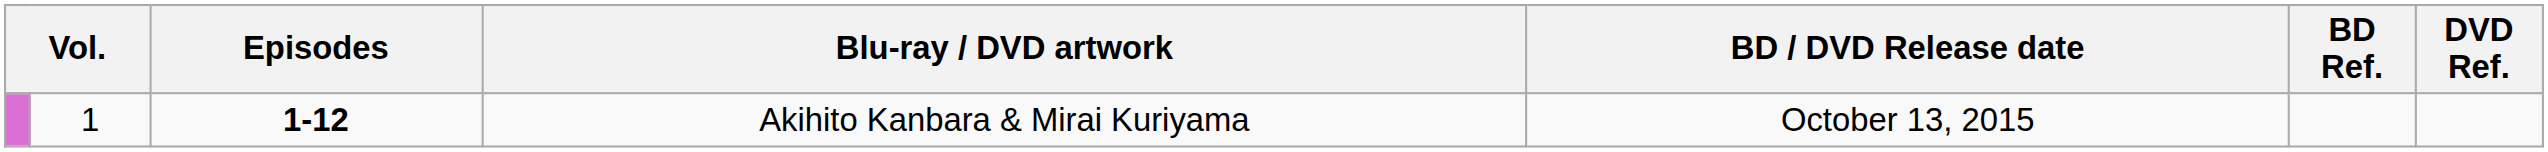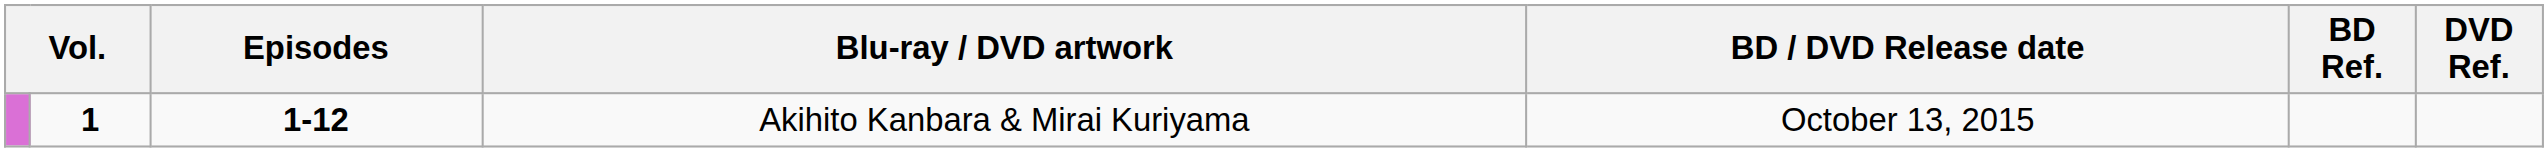Akihito Kanbara & Mirai Kuriyama | column 2: normal -> bold
